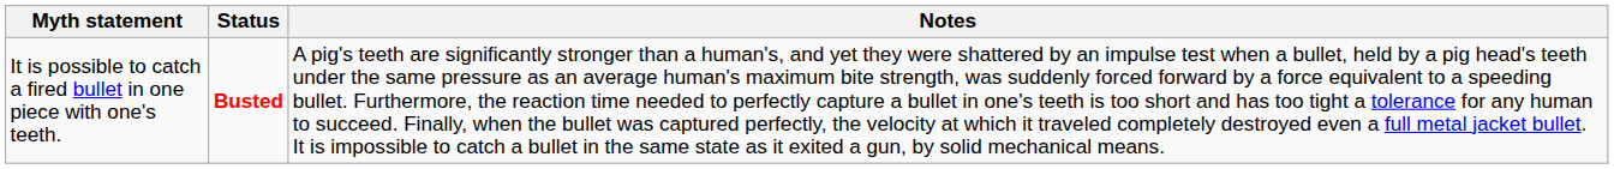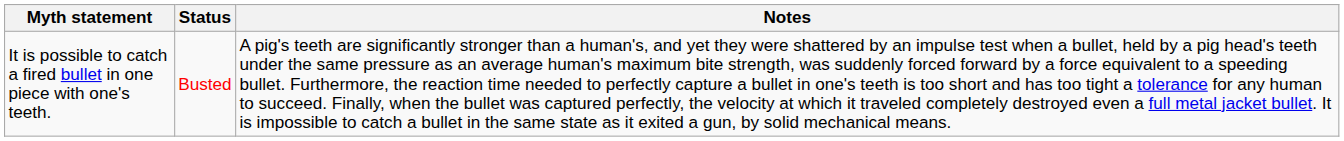row 2 | Status: bold -> normal
